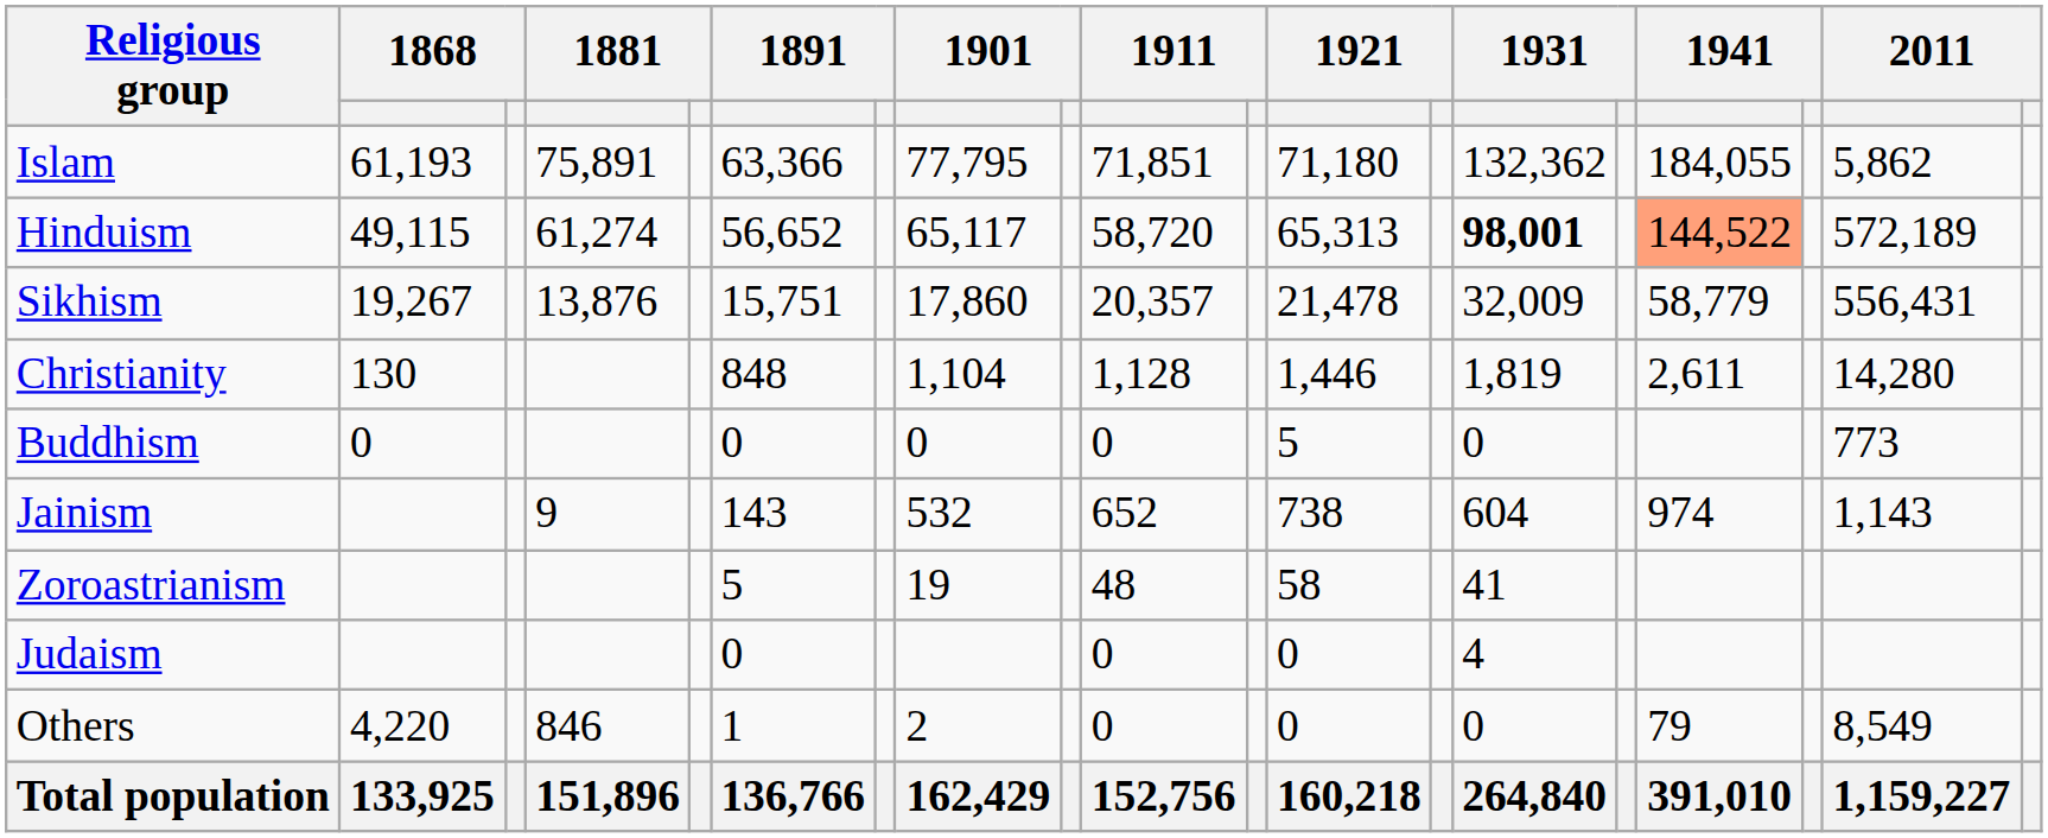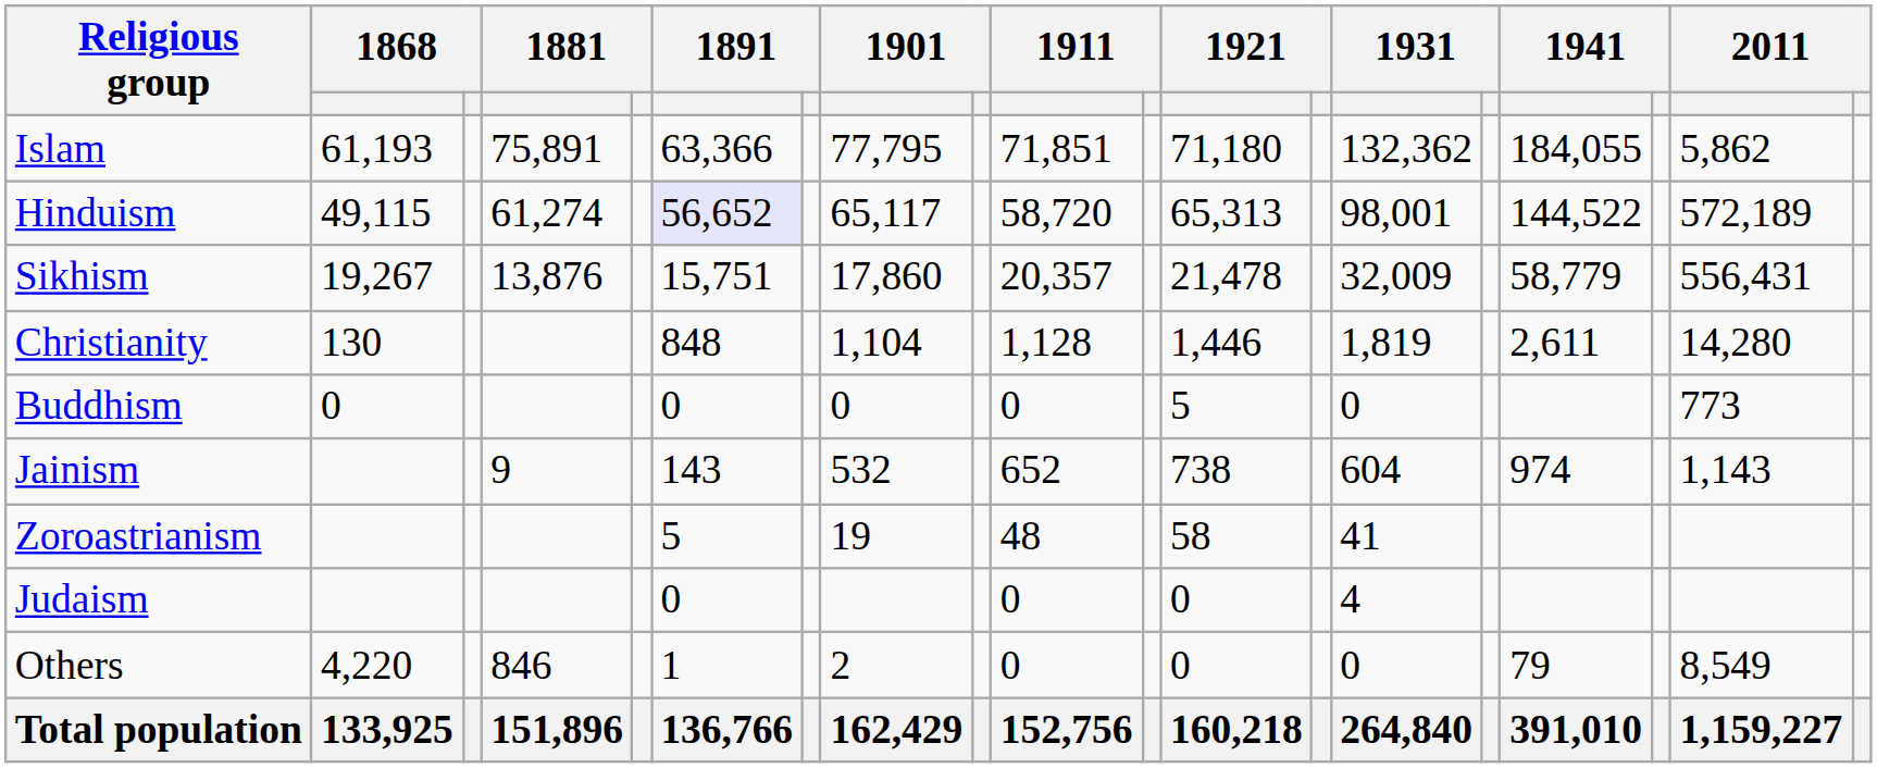Hinduism | column 6: no background -> lavender background
Hinduism | column 14: bold -> normal
Hinduism | column 16: lightsalmon background -> no background
